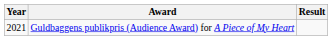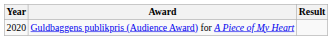row 2 | Year: 2021 -> 2020
